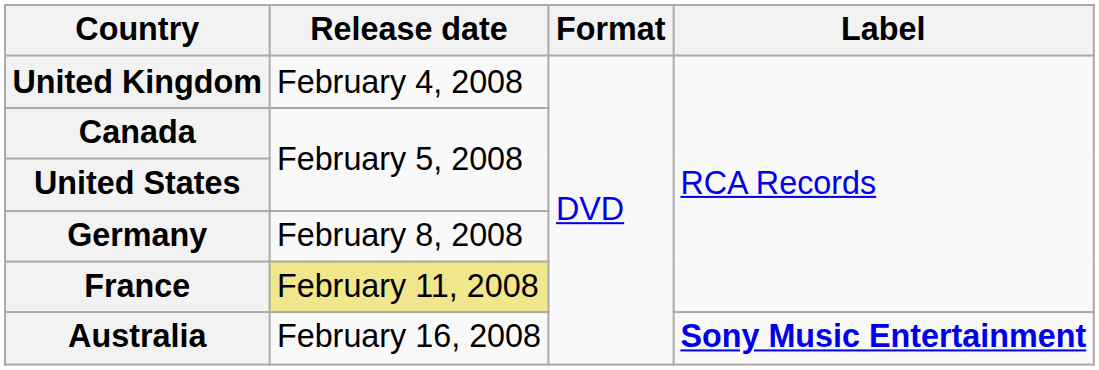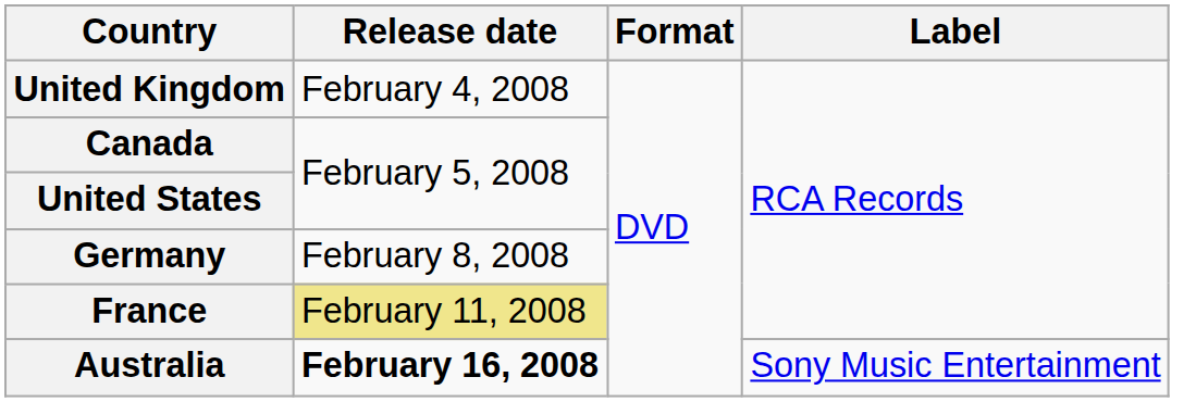Australia | Release date: normal -> bold
Australia | Label: bold -> normal
